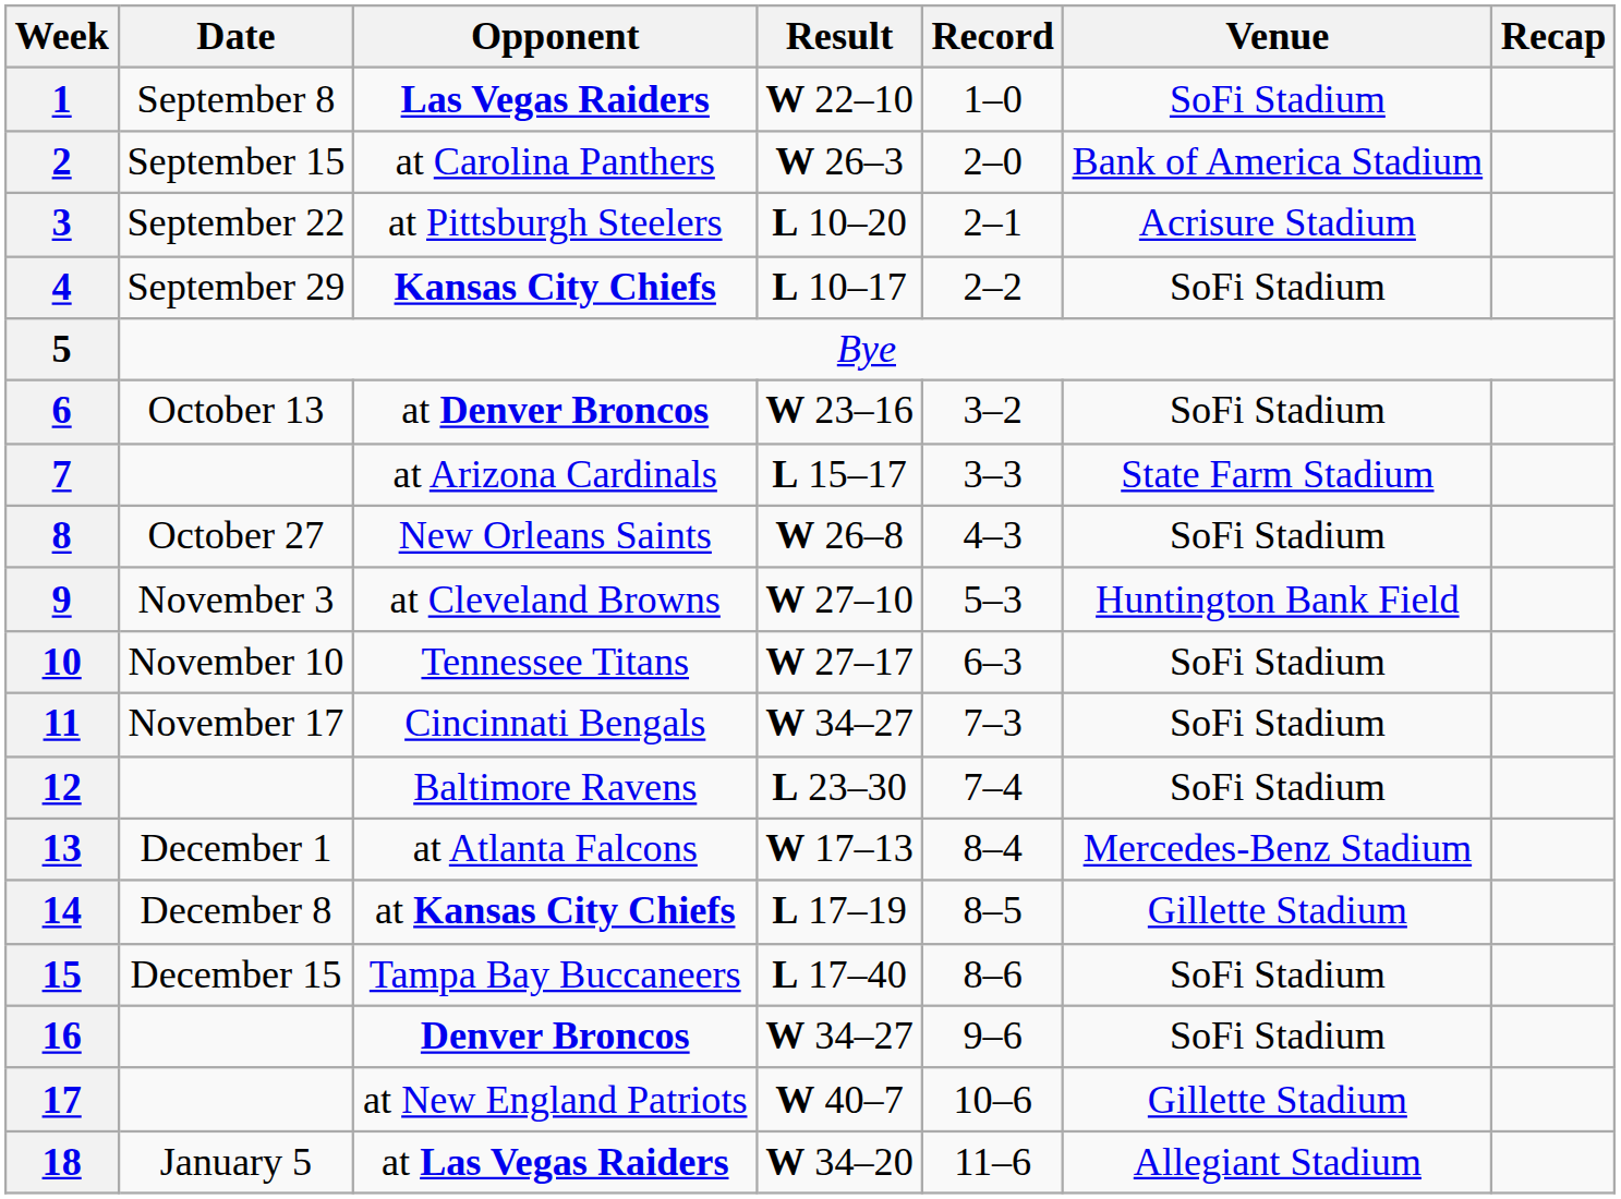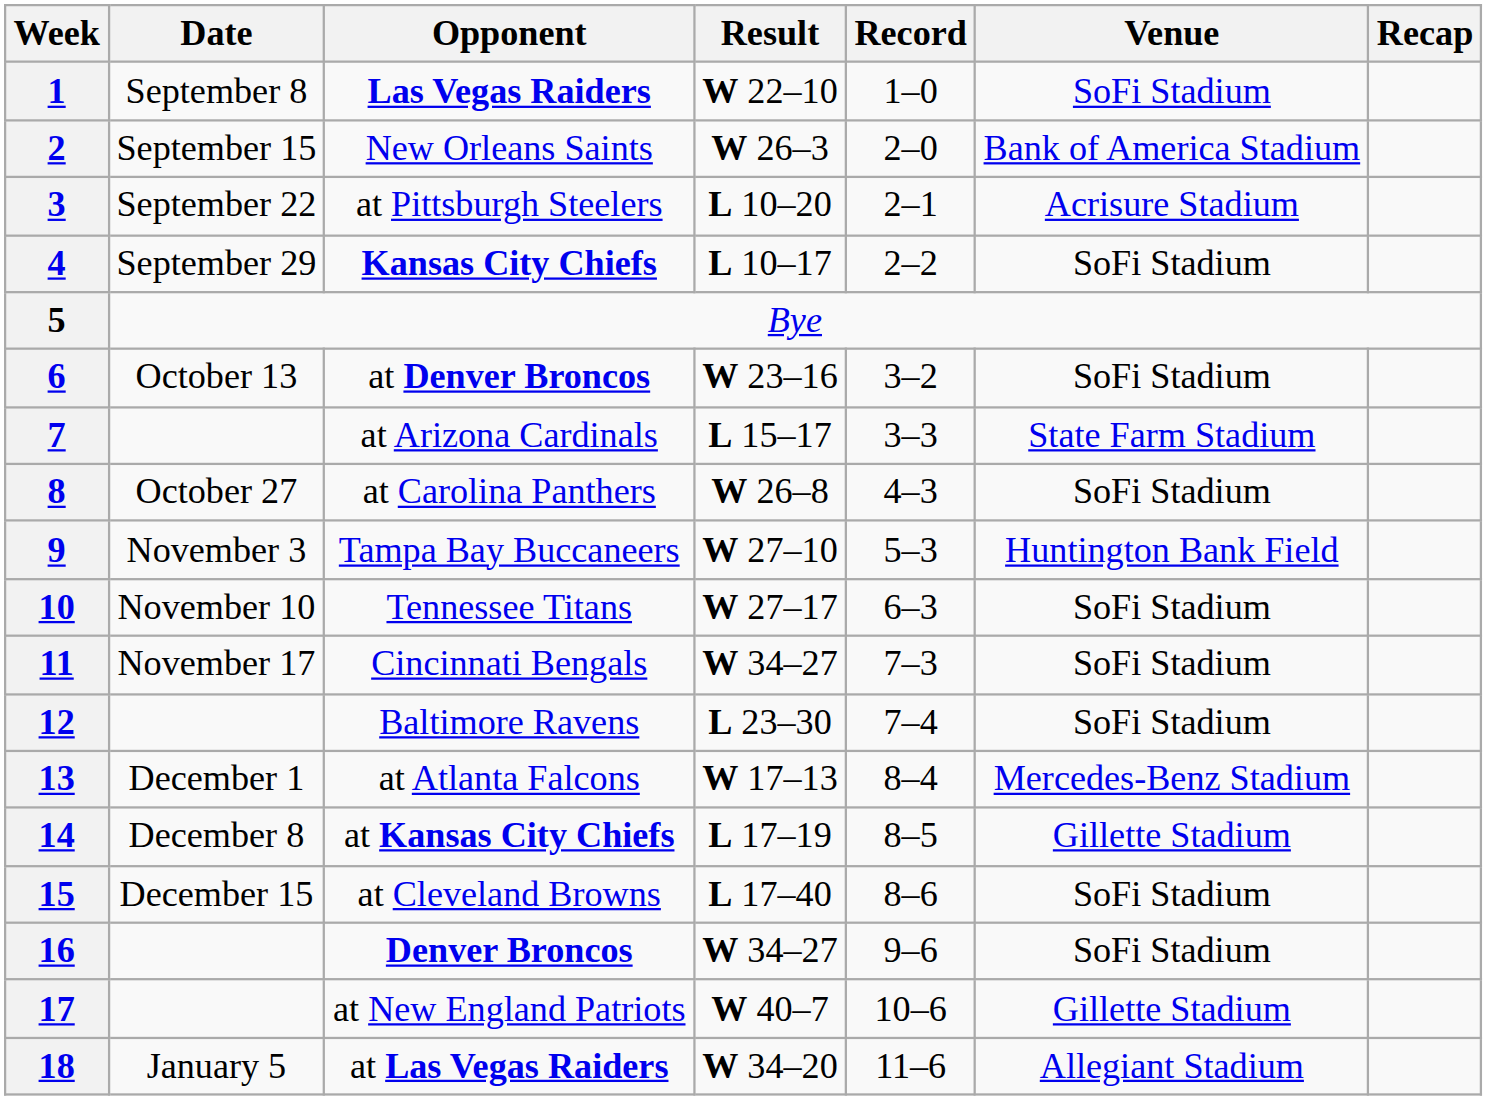2 | Opponent: at Carolina Panthers -> New Orleans Saints
8 | Opponent: New Orleans Saints -> at Carolina Panthers
9 | Opponent: at Cleveland Browns -> Tampa Bay Buccaneers
15 | Opponent: Tampa Bay Buccaneers -> at Cleveland Browns
